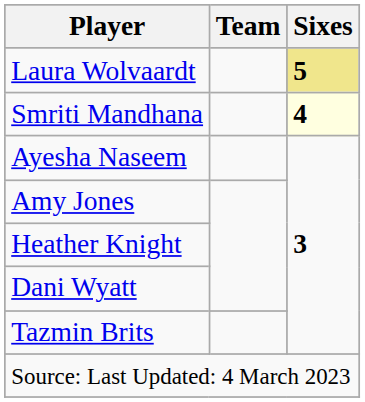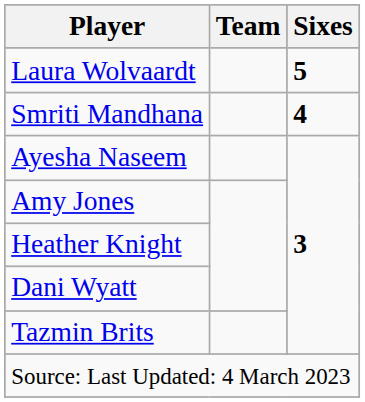Laura Wolvaardt | Sixes: khaki background -> no background
Smriti Mandhana | Sixes: lightyellow background -> no background
